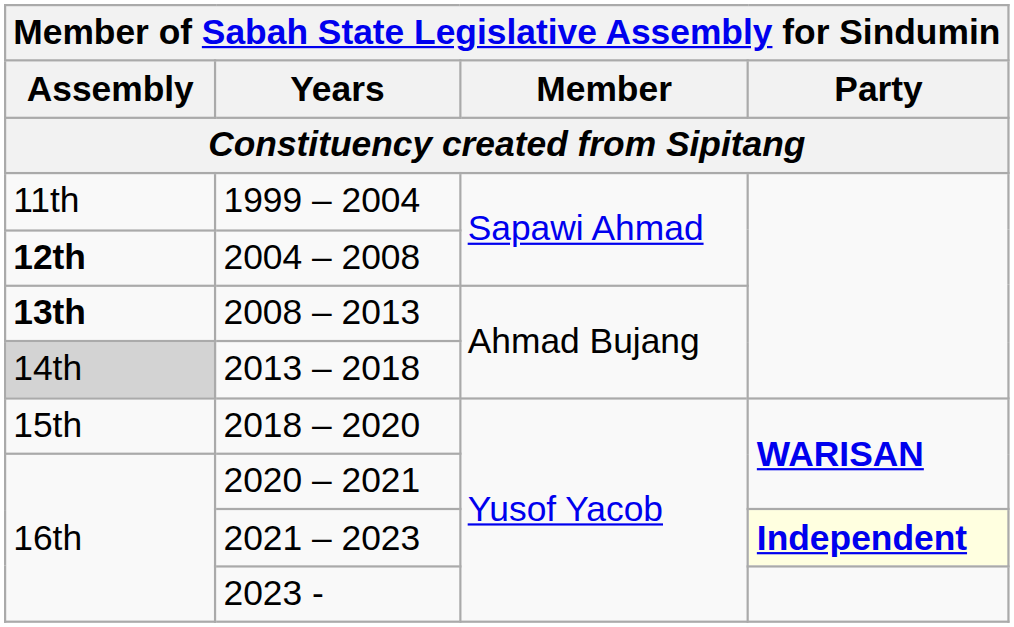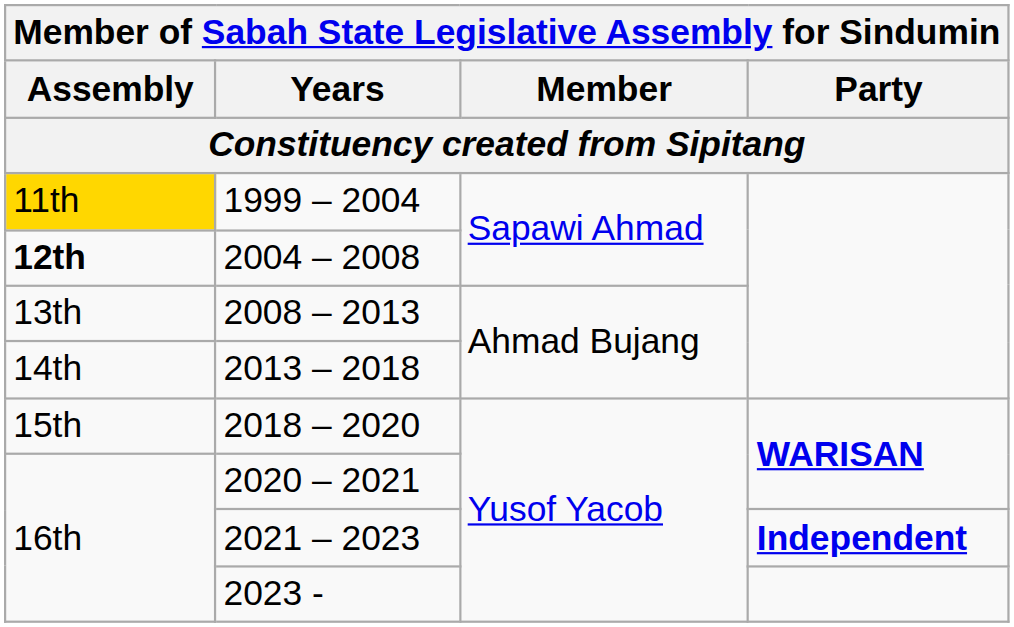1999 – 2004 | Assembly: no background -> gold background
2008 – 2013 | Assembly: bold -> normal
2013 – 2018 | Assembly: lightgrey background -> no background
2021 – 2023 | Party: lightyellow background -> no background
